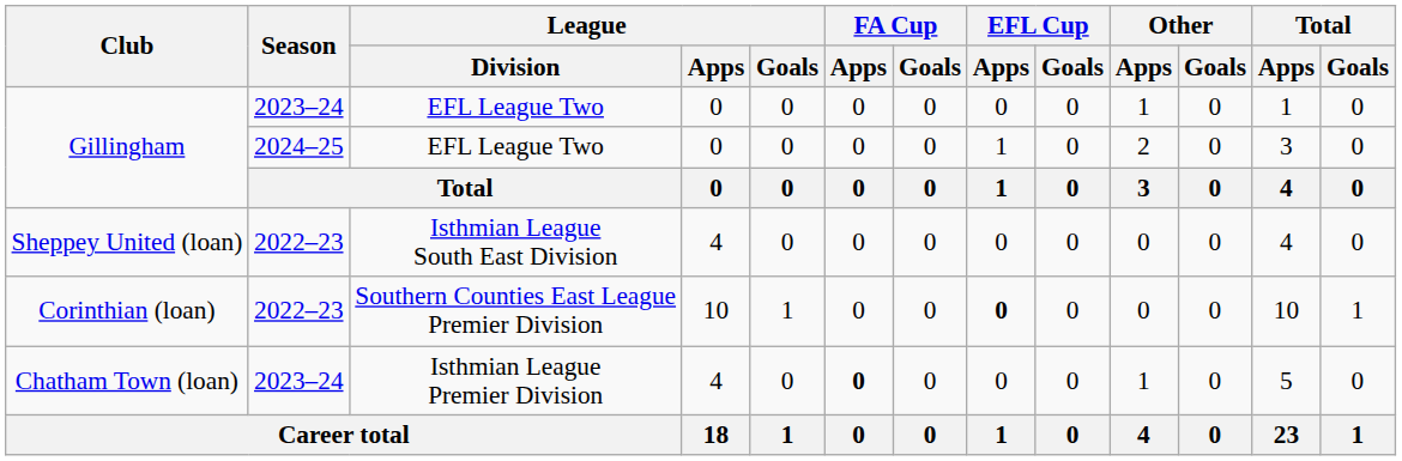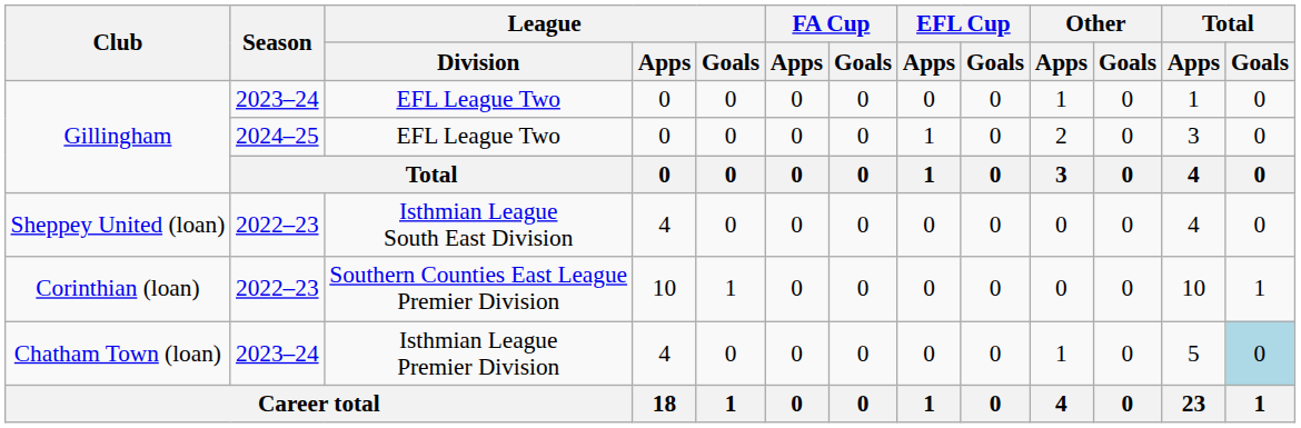Corinthian (loan) | EFL Cup / Apps: bold -> normal
Chatham Town (loan) | FA Cup / Apps: bold -> normal
Chatham Town (loan) | Total / Goals: no background -> lightblue background
